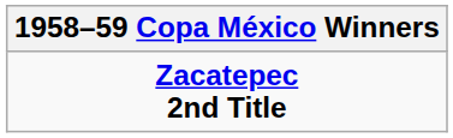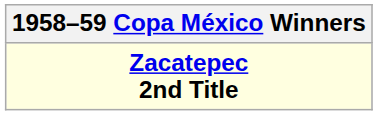row 2 | column 1: no background -> lightyellow background
